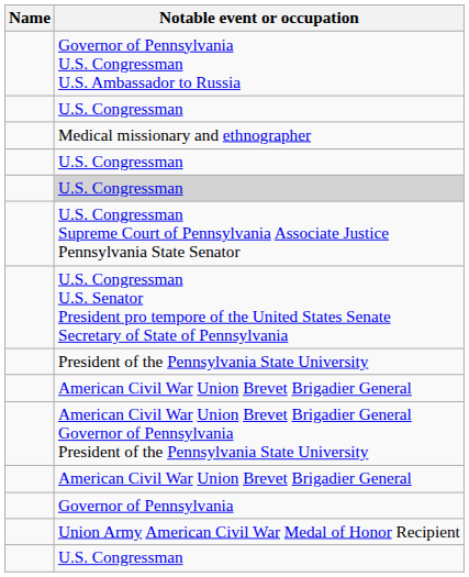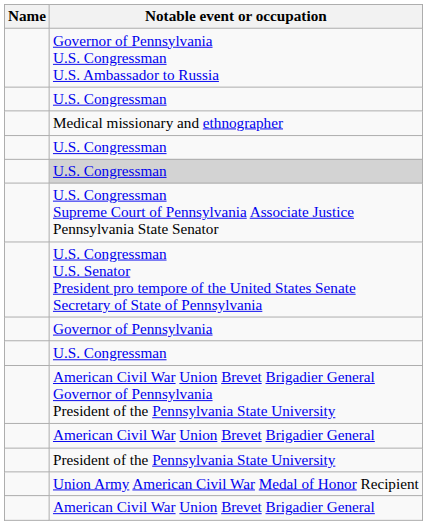row 9 | Notable event or occupation: President of the Pennsylvania State University -> Governor of Pennsylvania
row 10 | Notable event or occupation: American Civil War Union Brevet Brigadier General -> U.S. Congressman
row 13 | Notable event or occupation: Governor of Pennsylvania -> President of the Pennsylvania State University
row 15 | Notable event or occupation: U.S. Congressman -> American Civil War Union Brevet Brigadier General
